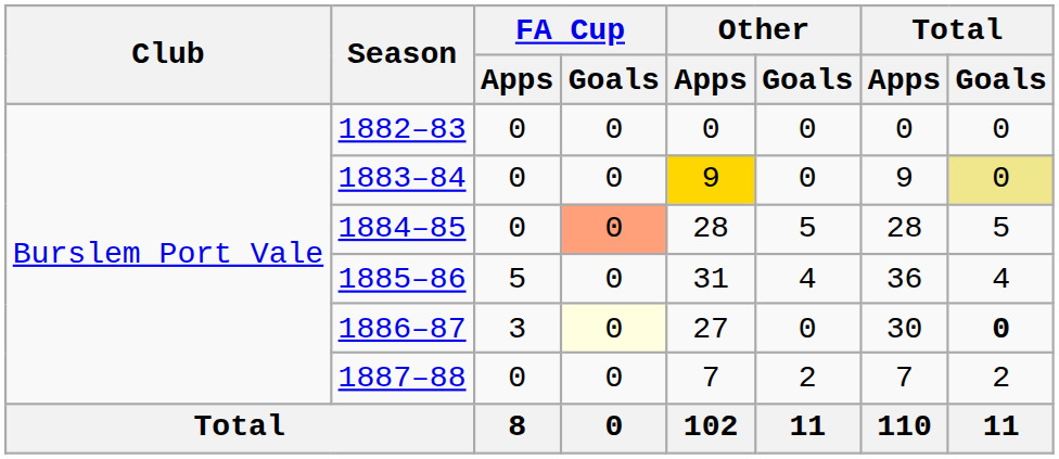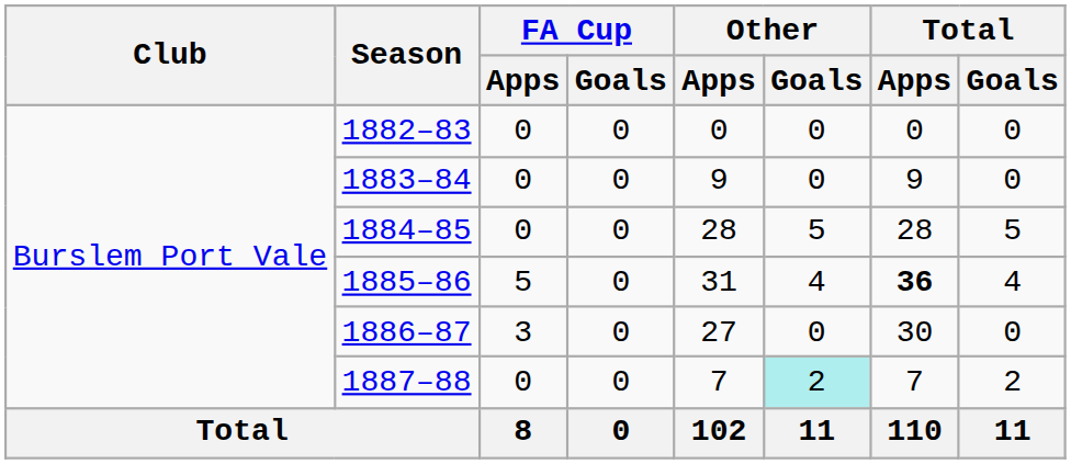1883–84 | Other / Apps: gold background -> no background
1883–84 | Total / Goals: khaki background -> no background
1884–85 | FA Cup / Goals: lightsalmon background -> no background
1885–86 | Total / Apps: normal -> bold
1886–87 | FA Cup / Goals: lightyellow background -> no background
1886–87 | Total / Goals: bold -> normal
1887–88 | Other / Goals: no background -> paleturquoise background
